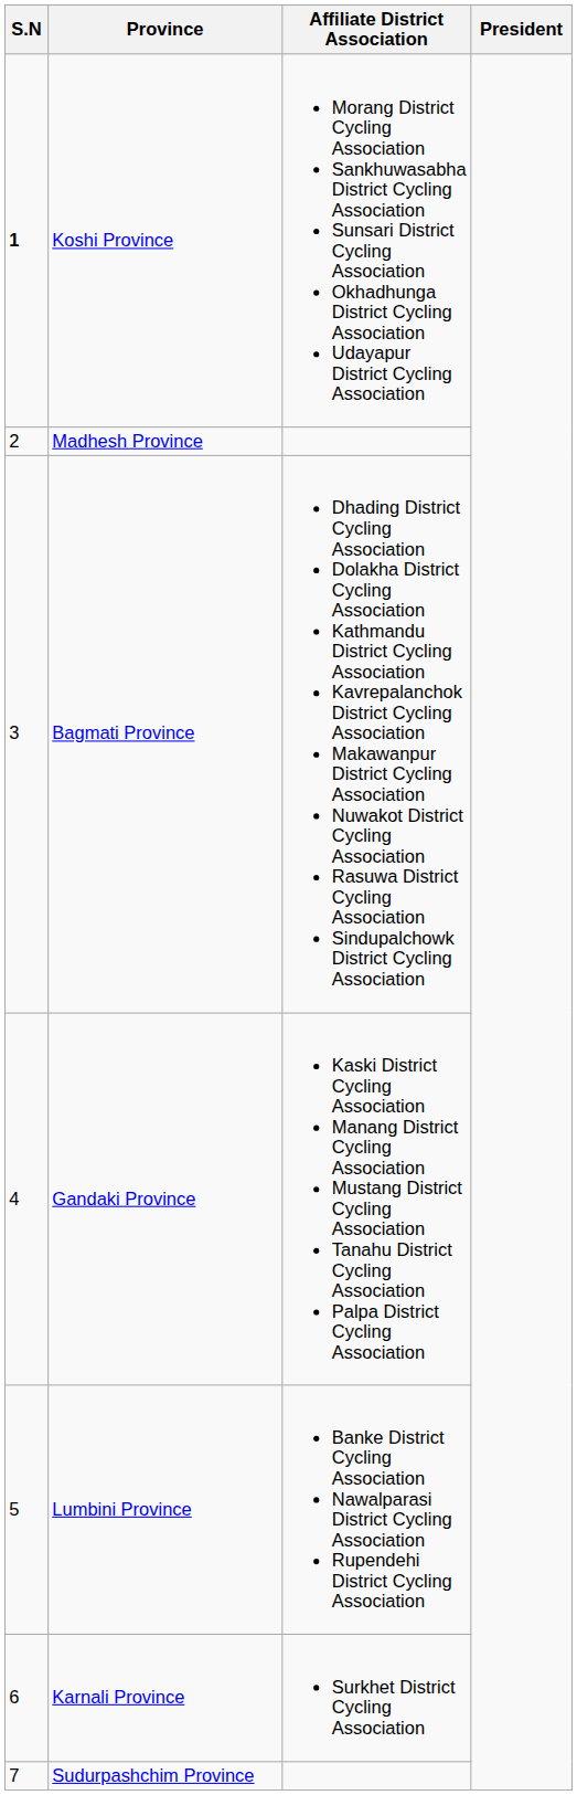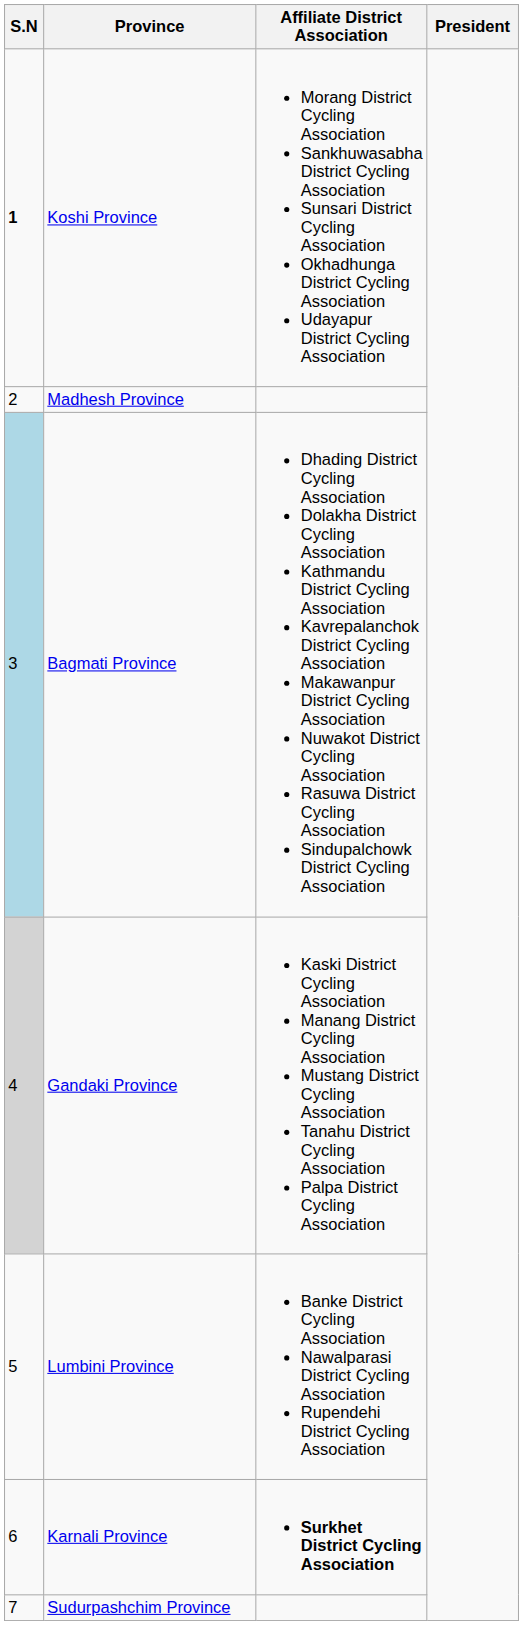Bagmati Province | S.N: no background -> lightblue background
Gandaki Province | S.N: no background -> lightgrey background
Karnali Province | Affiliate District Association: normal -> bold
